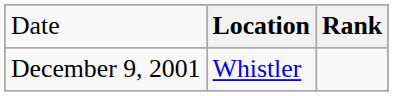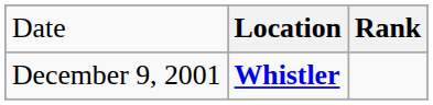December 9, 2001 | column 2: normal -> bold
